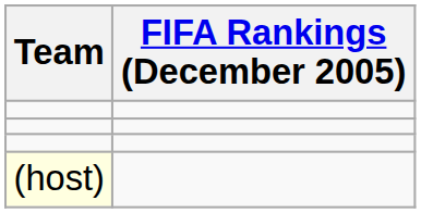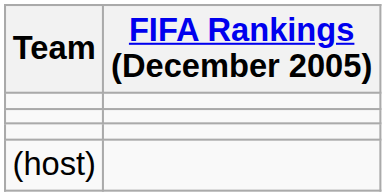row 5 | Team: lightyellow background -> no background
